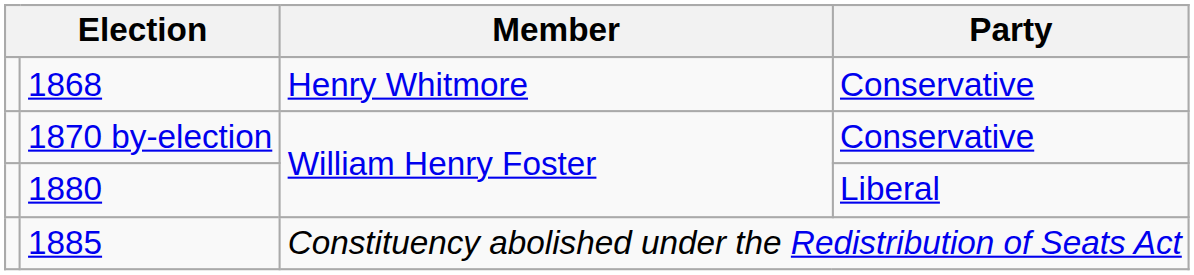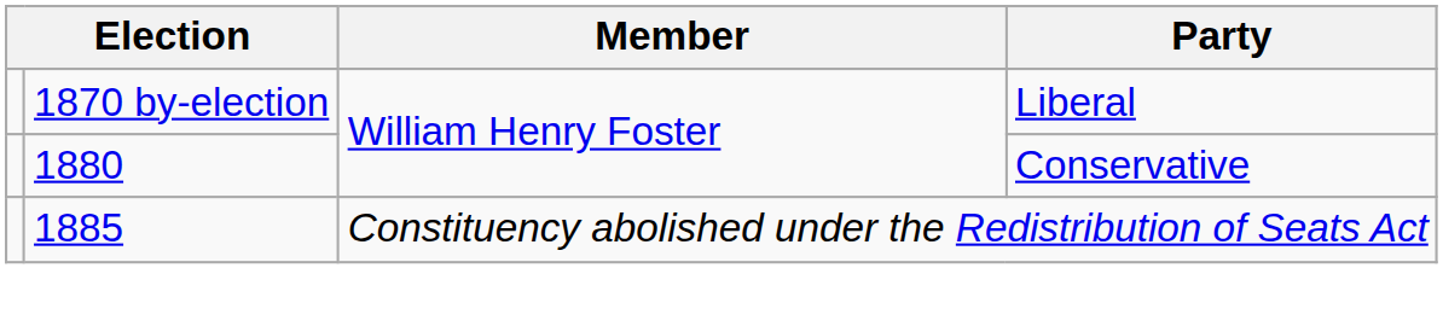- row: 1868 | Henry Whitmore | Conservative
1870 by-election | Party: Conservative -> Liberal
1880 | Party: Liberal -> Conservative
